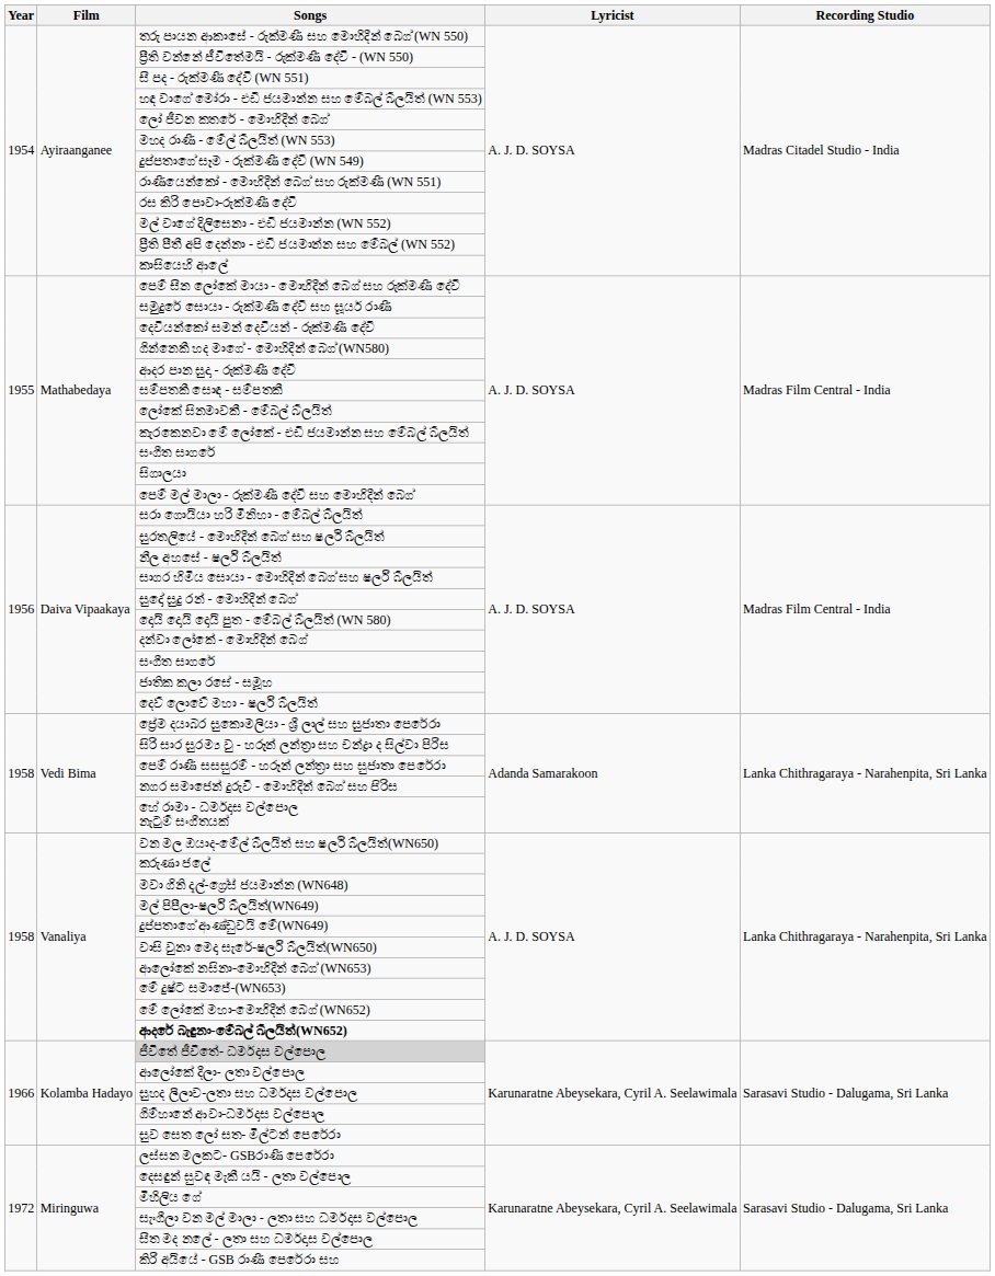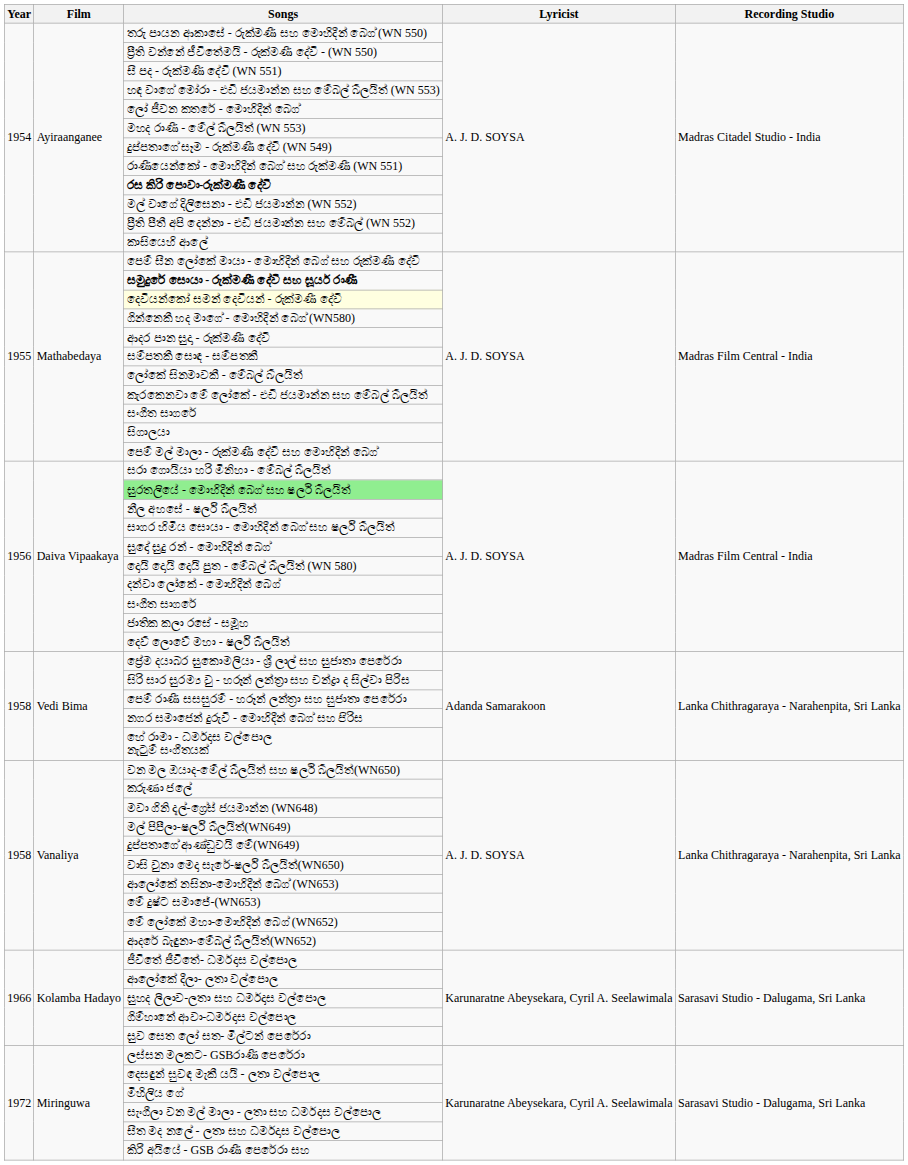රස කිරි පොවා-රුක්මණී දේවි | Songs: normal -> bold
සමුදුරේ සොයා - රුක්මණී දේවී සහ සූර්ය රාණී | Songs: normal -> bold
දෙවියන්කෝ සමන් දෙවියන් - රුක්මණී දේවී | Songs: no background -> lightyellow background
සුරතලියේ - මොහිදීන් බෙග් සහ ෂර්ලි බ්ලයිත් | Songs: no background -> lightgreen background
ආදරේ බැඳුනා-මේබල් බ්ලයිත්(WN652) | Songs: bold -> normal
ජීවිතේ ජීවිතේ- ධර්මදාස වල්පොල | Songs: lightgrey background -> no background
